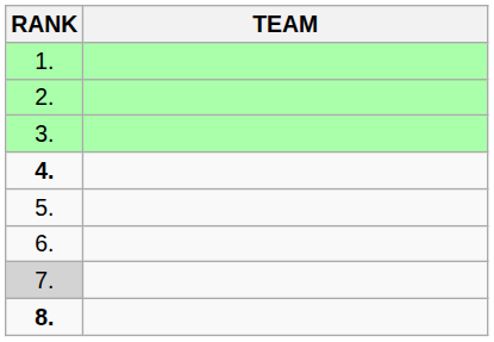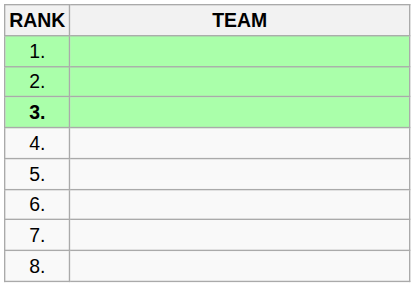3. | RANK: normal -> bold
4. | RANK: bold -> normal
7. | RANK: lightgrey background -> no background
8. | RANK: bold -> normal
